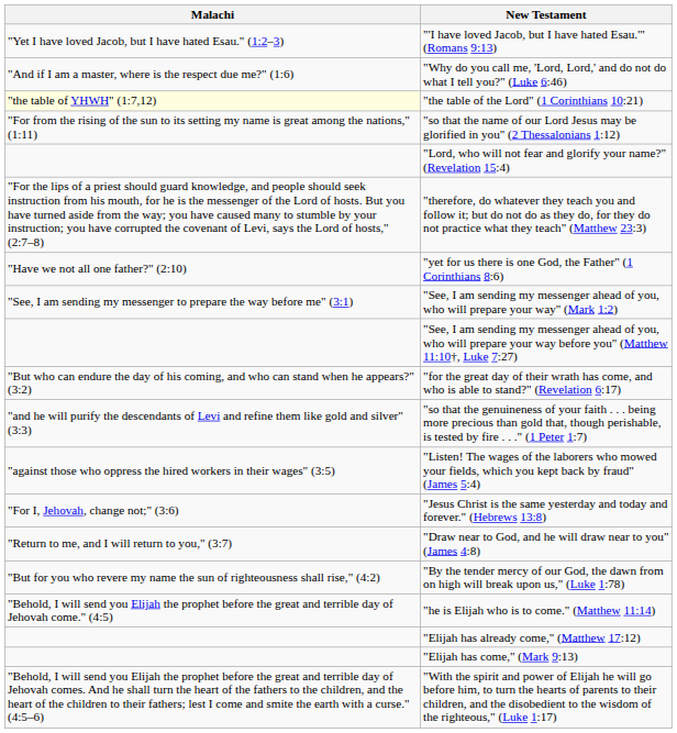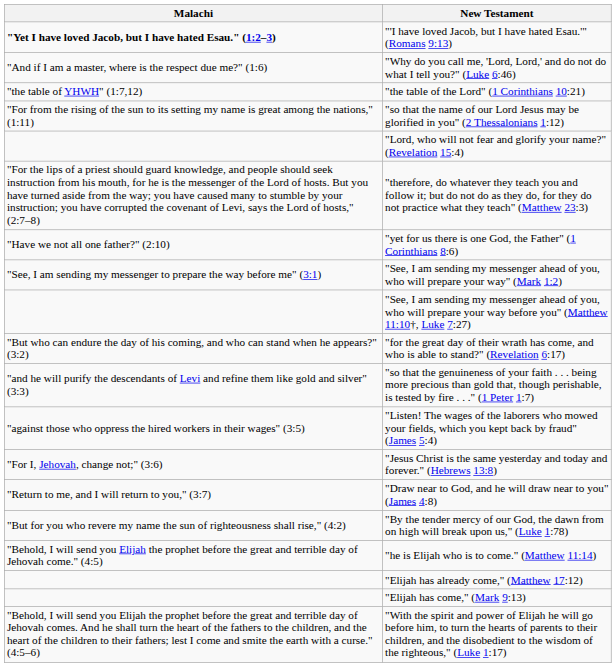"'I have loved Jacob, but I have hated Esau.'" (Romans 9:13) | Malachi: normal -> bold
"the table of the Lord" (1 Corinthians 10:21) | Malachi: lightyellow background -> no background
